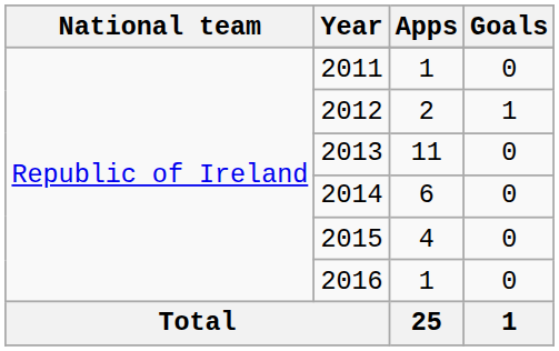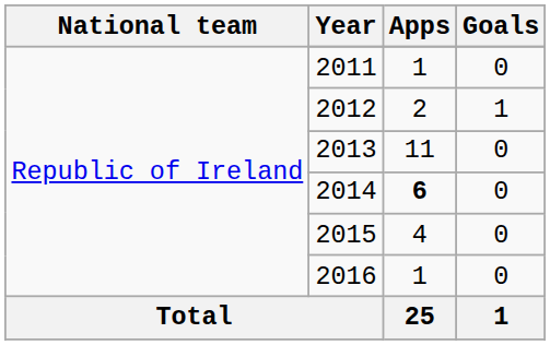2014 | Apps: normal -> bold
